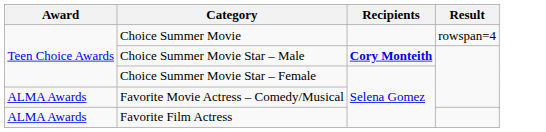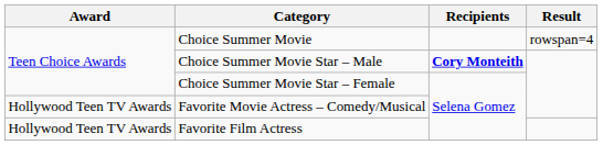Favorite Movie Actress – Comedy/Musical | Award: ALMA Awards -> Hollywood Teen TV Awards
Favorite Film Actress | Award: ALMA Awards -> Hollywood Teen TV Awards
